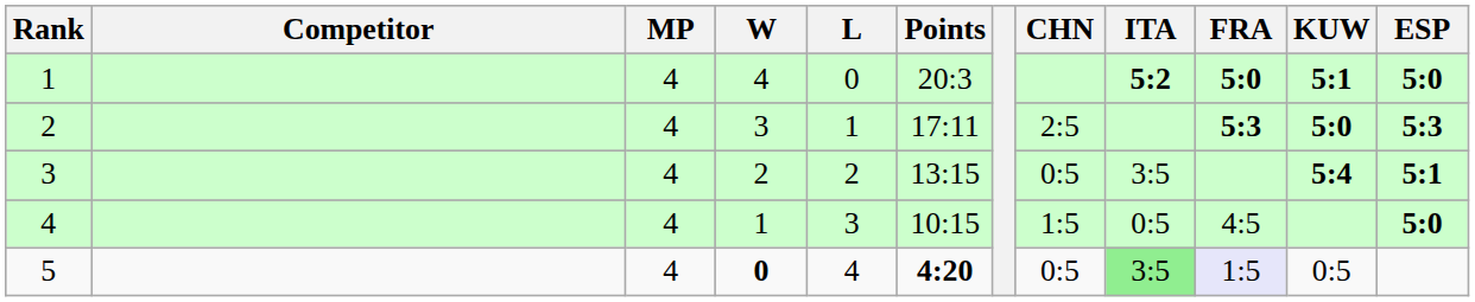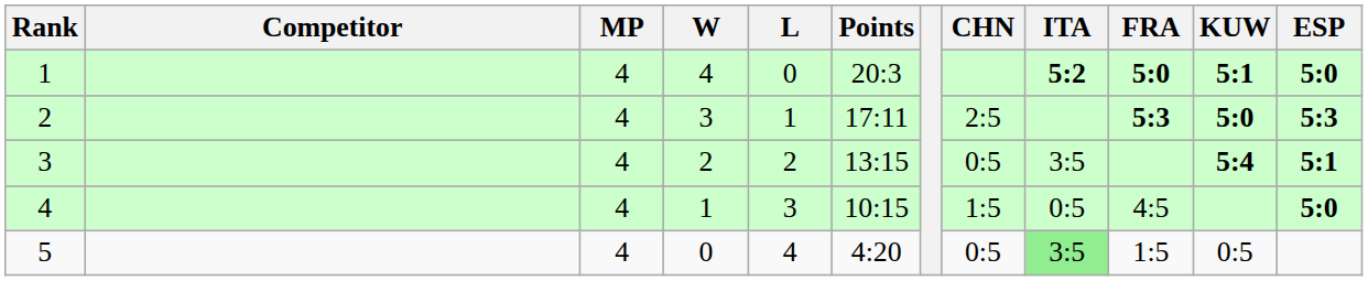5 | W: bold -> normal
5 | Points: bold -> normal
5 | FRA: lavender background -> no background
